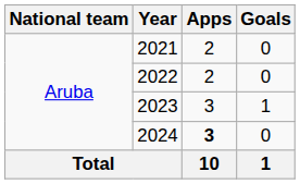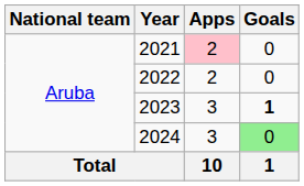2021 | Apps: no background -> pink background
2023 | Goals: normal -> bold
2024 | Apps: bold -> normal
2024 | Goals: no background -> lightgreen background
